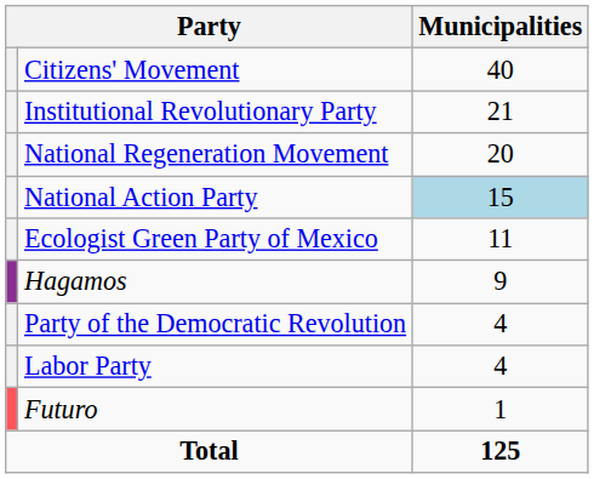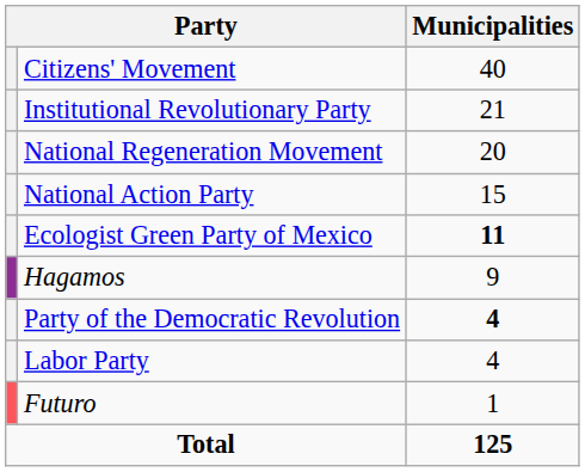National Action Party | Municipalities: lightblue background -> no background
Ecologist Green Party of Mexico | Municipalities: normal -> bold
Party of the Democratic Revolution | Municipalities: normal -> bold
